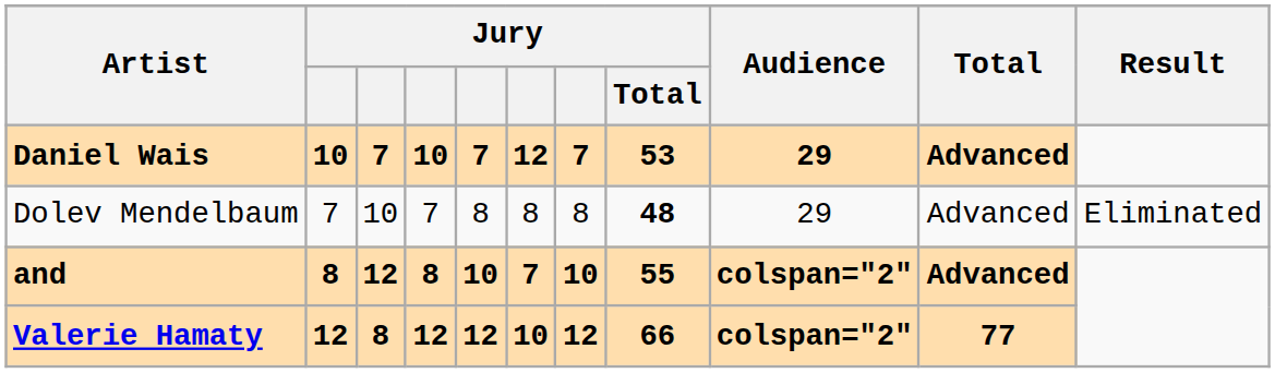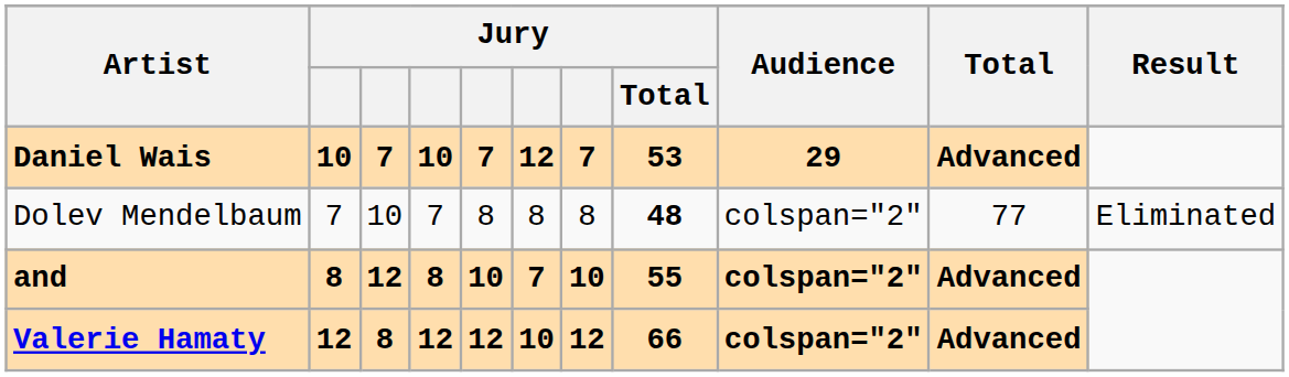Dolev Mendelbaum | Audience: 29 -> colspan="2"
Dolev Mendelbaum | Total: Advanced -> 77
Valerie Hamaty | Total: 77 -> Advanced
